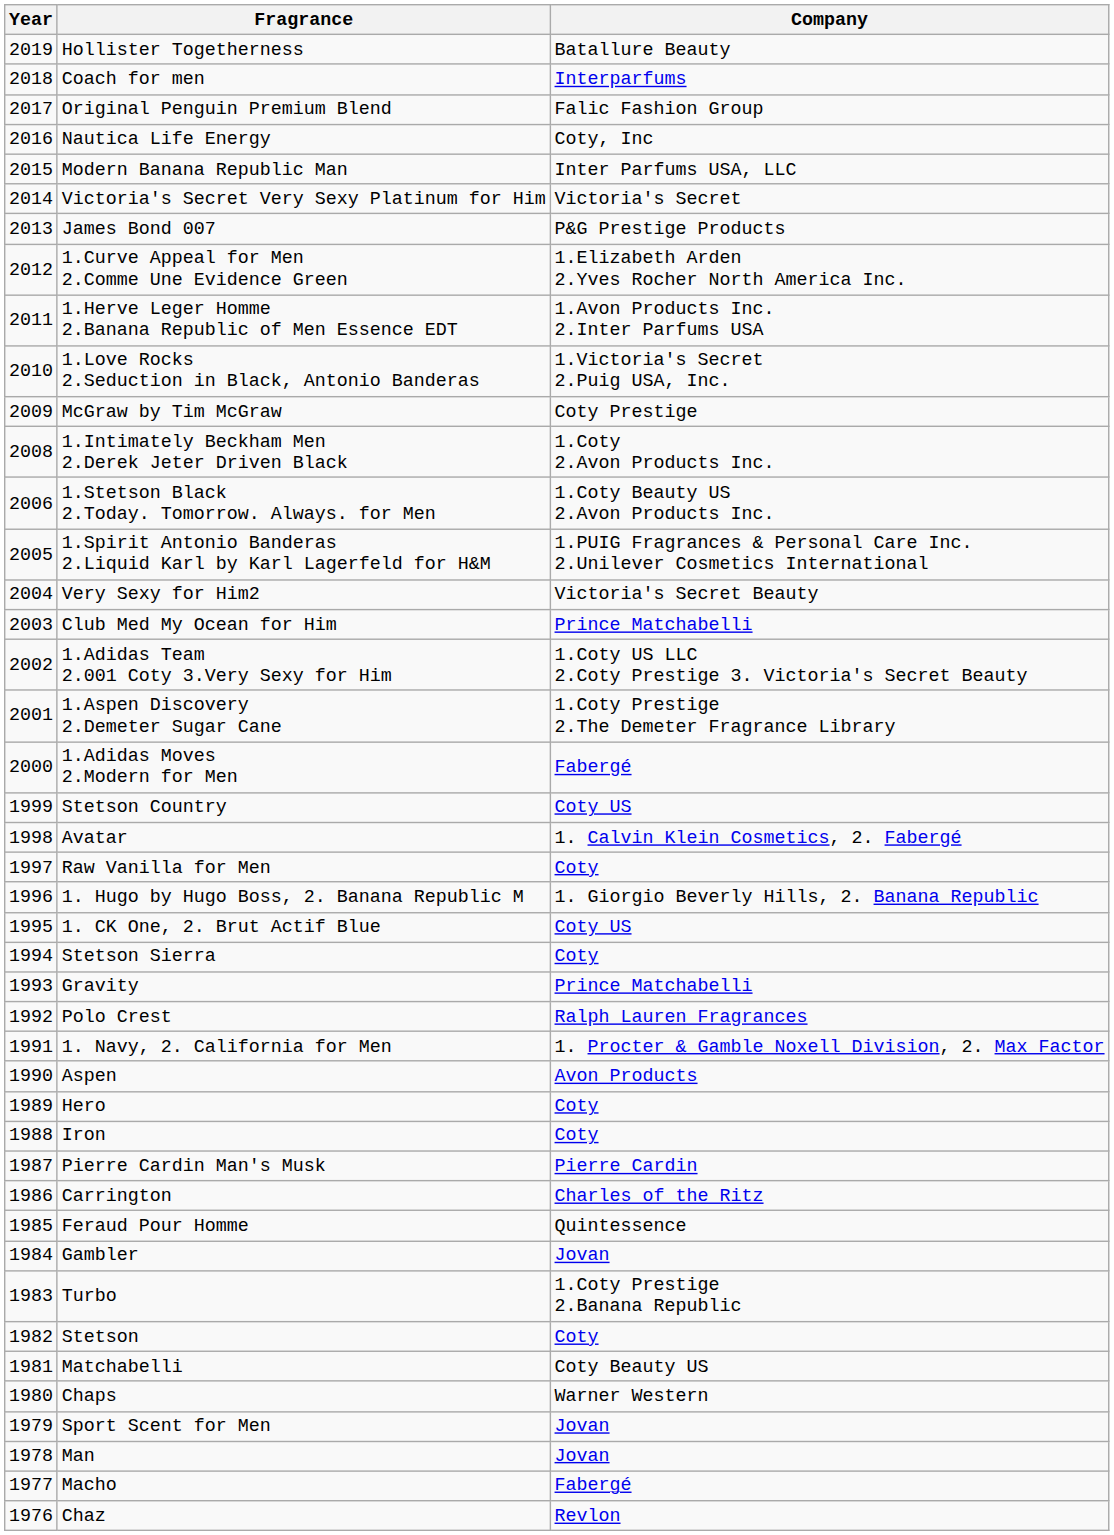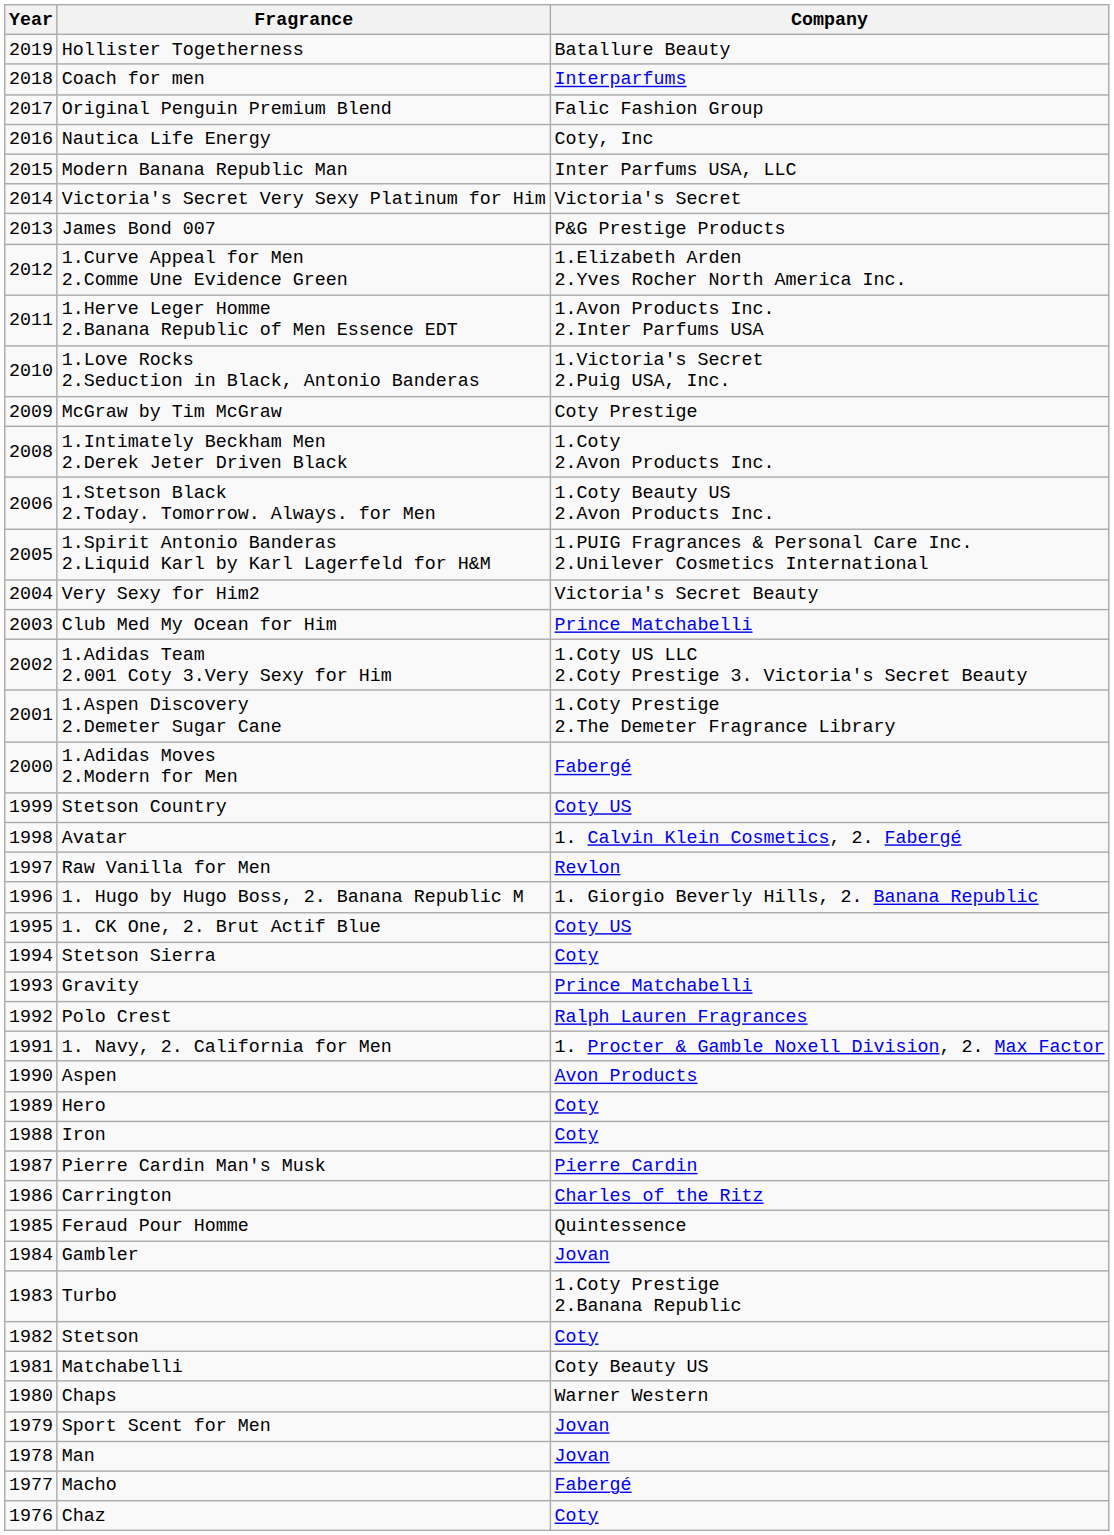Raw Vanilla for Men | Company: Coty -> Revlon
Chaz | Company: Revlon -> Coty
